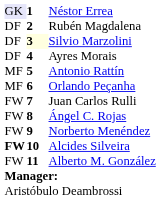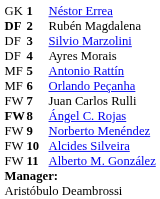Néstor Errea | column 1: lavender background -> no background
Rubén Magdalena | column 1: normal -> bold
Silvio Marzolini | column 2: lightyellow background -> no background
Ángel C. Rojas | column 1: normal -> bold
Alcides Silveira | column 1: bold -> normal
